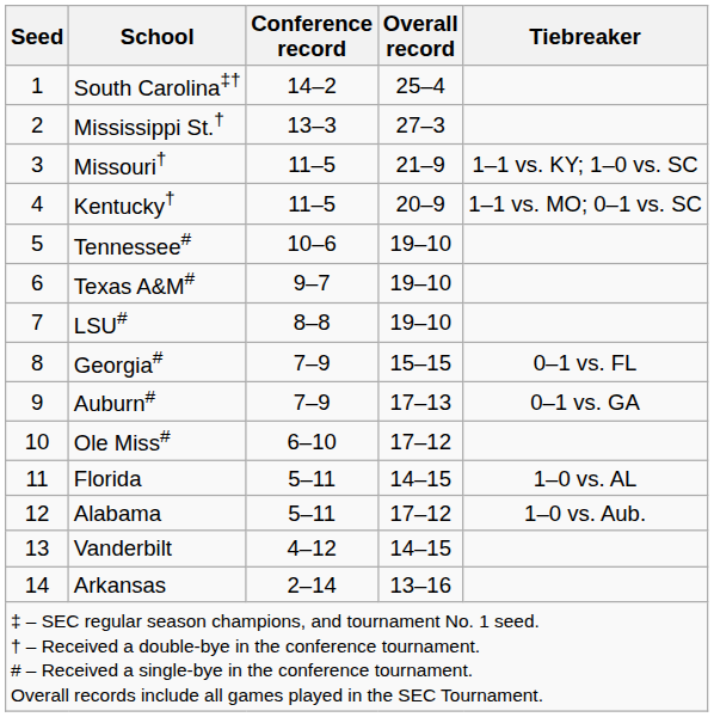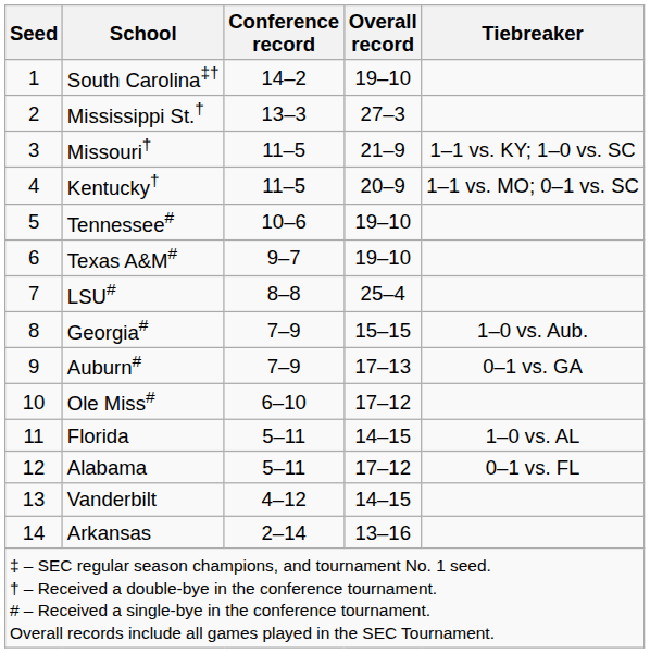South Carolina‡† | Overall record: 25–4 -> 19–10
LSU# | Overall record: 19–10 -> 25–4
Georgia# | Tiebreaker: 0–1 vs. FL -> 1–0 vs. Aub.
Alabama | Tiebreaker: 1–0 vs. Aub. -> 0–1 vs. FL
